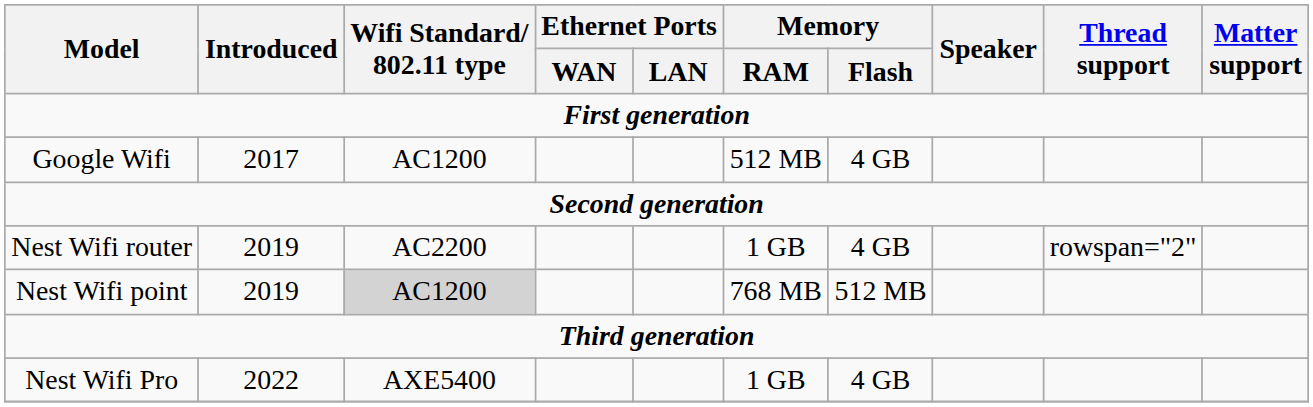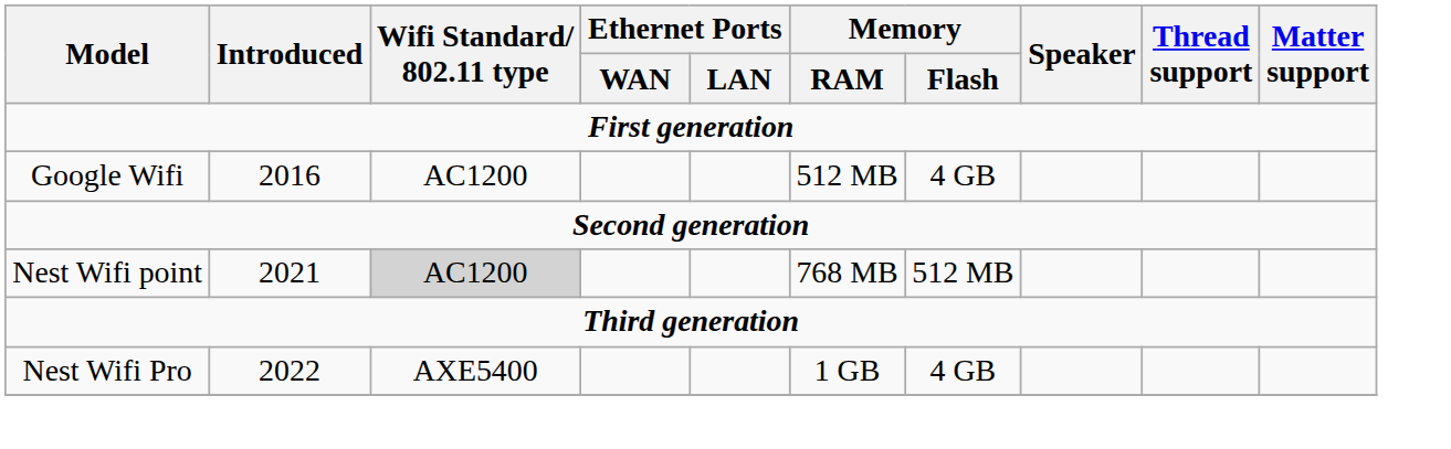Google Wifi | Introduced: 2017 -> 2016
- row: Nest Wifi router | 2019 | AC2200 | 1 GB | 4 GB | rowspan="2"
Nest Wifi point | Introduced: 2019 -> 2021
